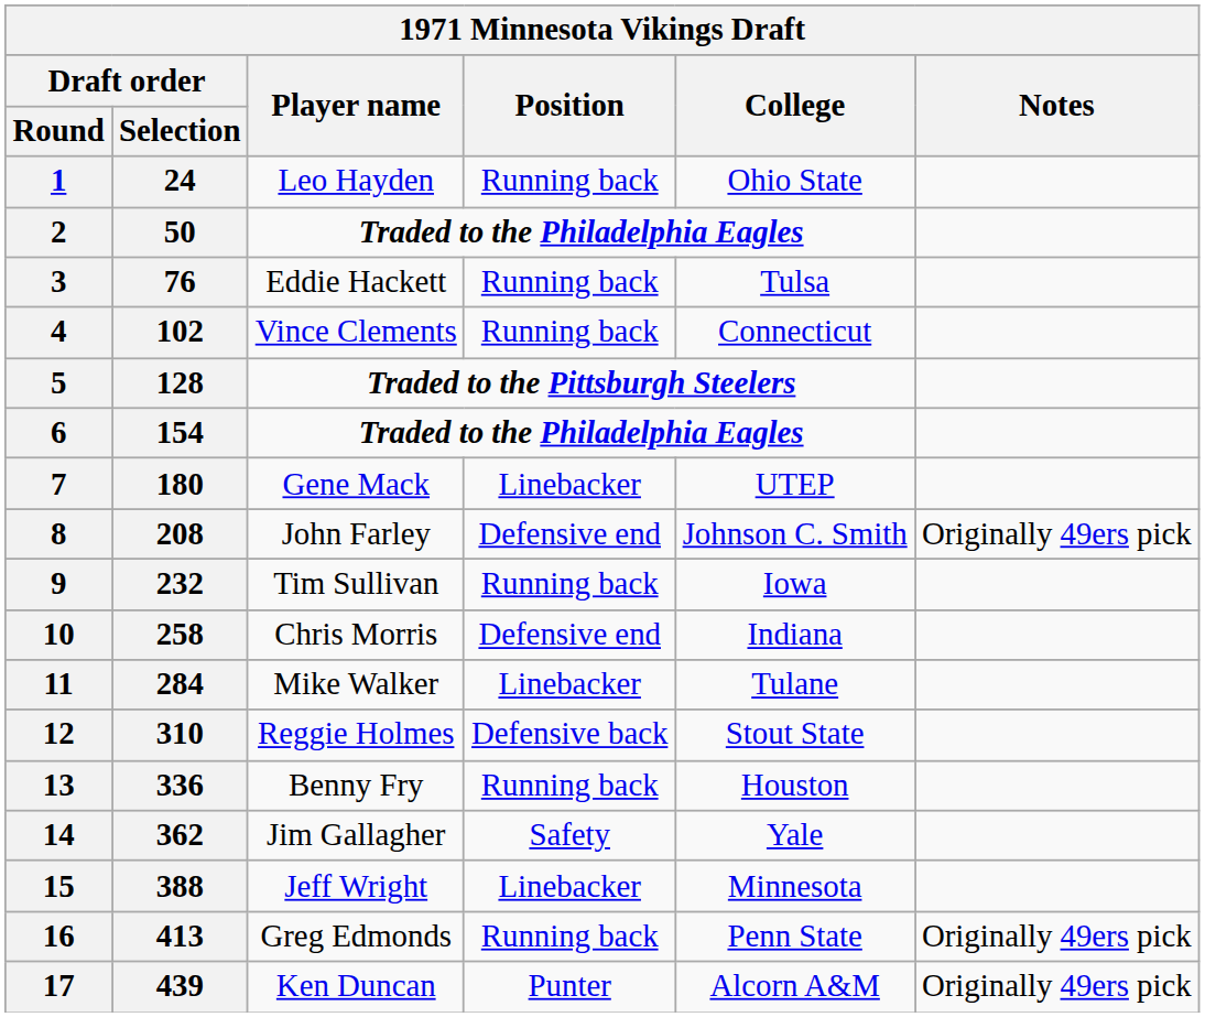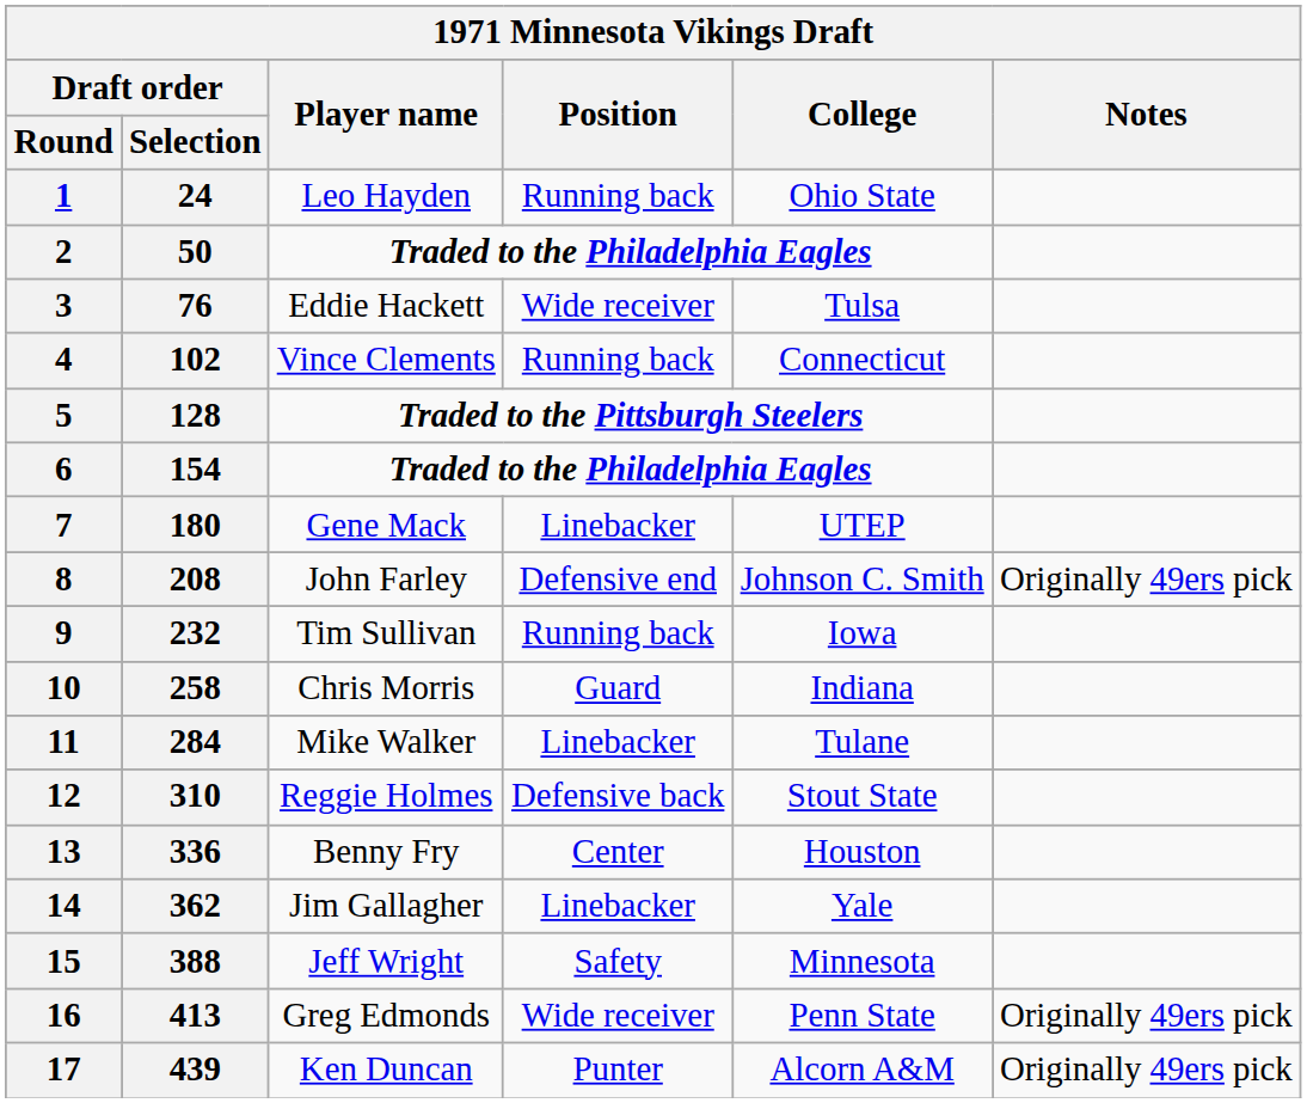3 | Position: Running back -> Wide receiver
10 | Position: Defensive end -> Guard
13 | Position: Running back -> Center
14 | Position: Safety -> Linebacker
15 | Position: Linebacker -> Safety
16 | Position: Running back -> Wide receiver
